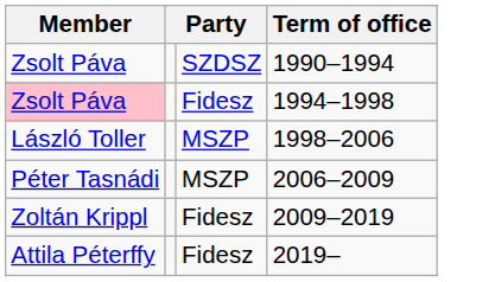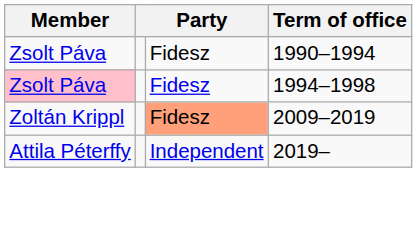1990–1994 | column 3: SZDSZ -> Fidesz
- row: László Toller | MSZP | 1998–2006
- row: Péter Tasnádi | MSZP | 2006–2009
2009–2019 | column 3: no background -> lightsalmon background
2019– | column 3: Fidesz -> Independent
